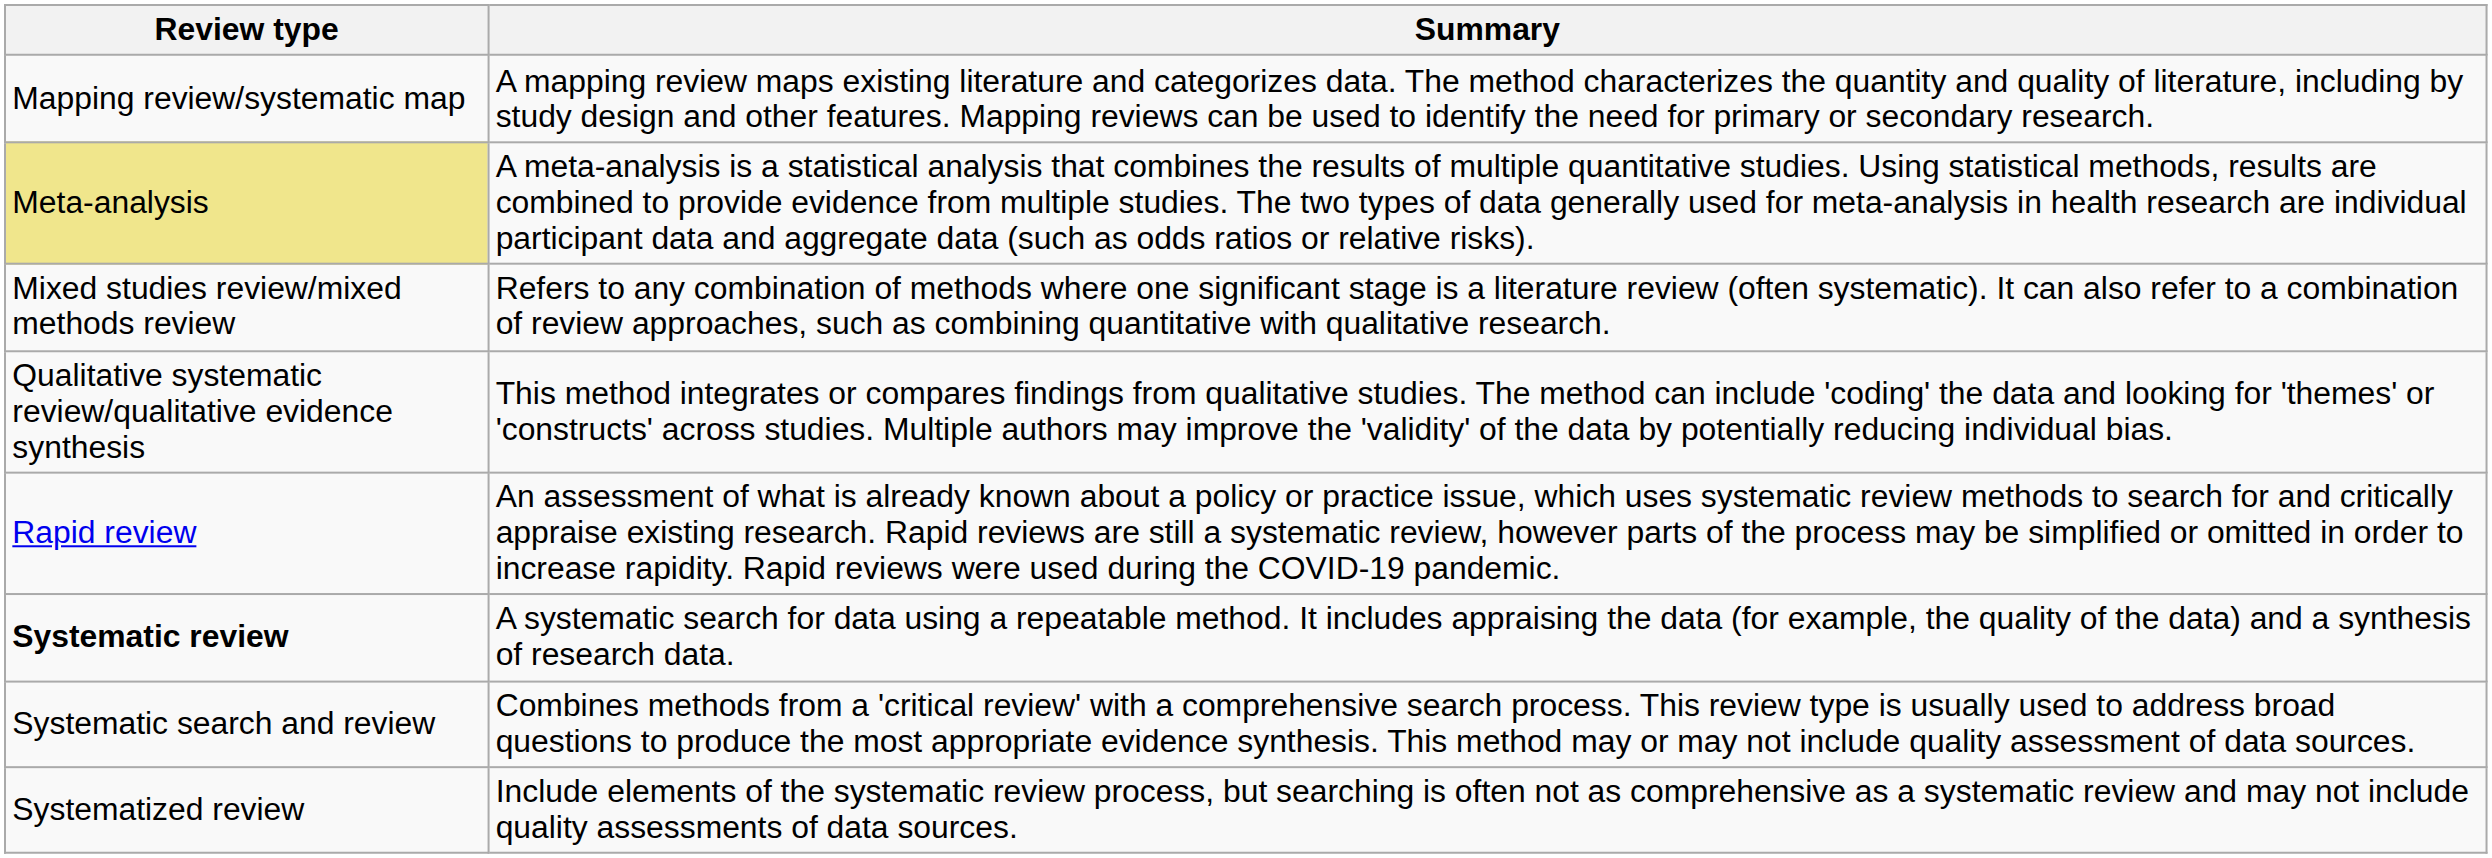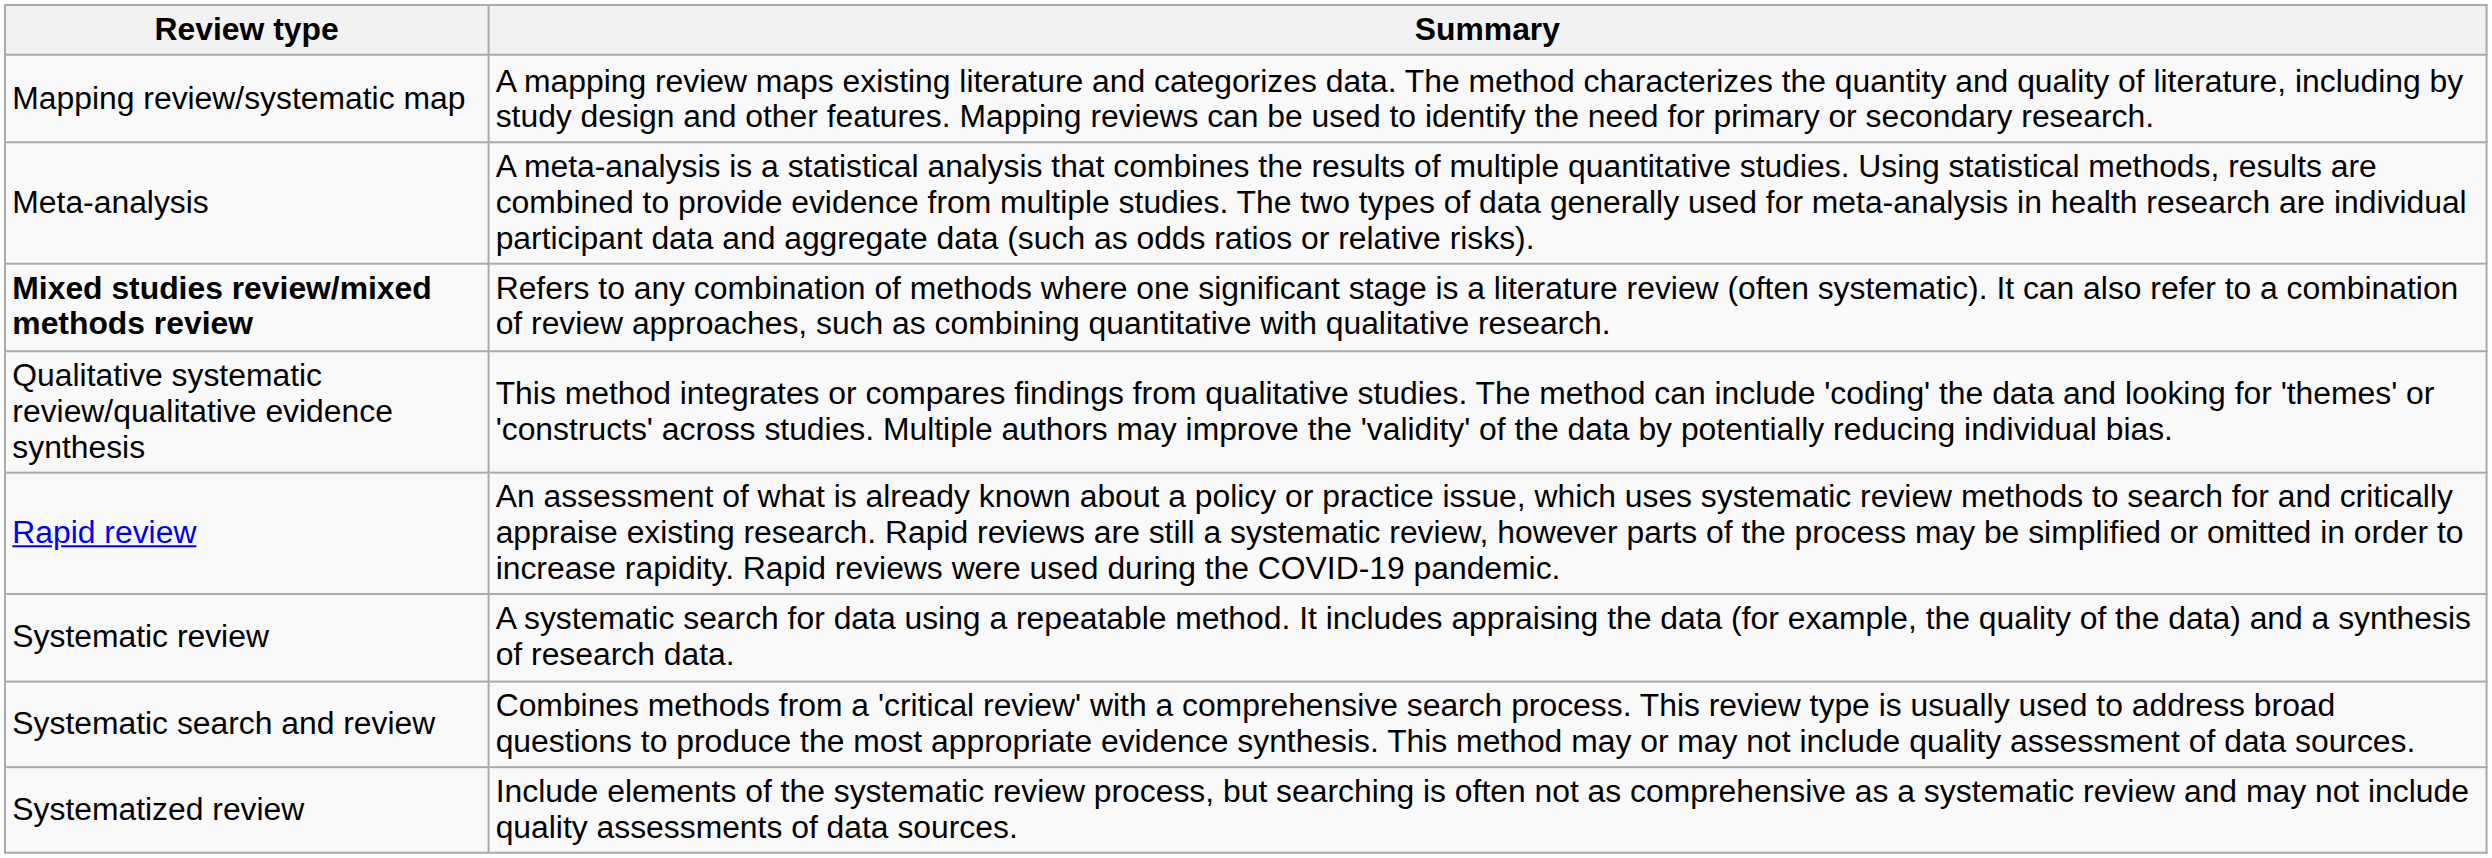Meta-analysis | Review type: khaki background -> no background
Mixed studies review/mixed methods review | Review type: normal -> bold
Systematic review | Review type: bold -> normal
